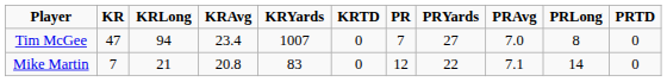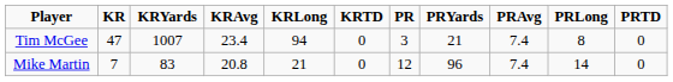columns swapped: KRYards <-> KRLong
Tim McGee | PR: 7 -> 3
Tim McGee | PRYards: 27 -> 21
Tim McGee | PRAvg: 7.0 -> 7.4
Mike Martin | PRYards: 22 -> 96
Mike Martin | PRAvg: 7.1 -> 7.4
